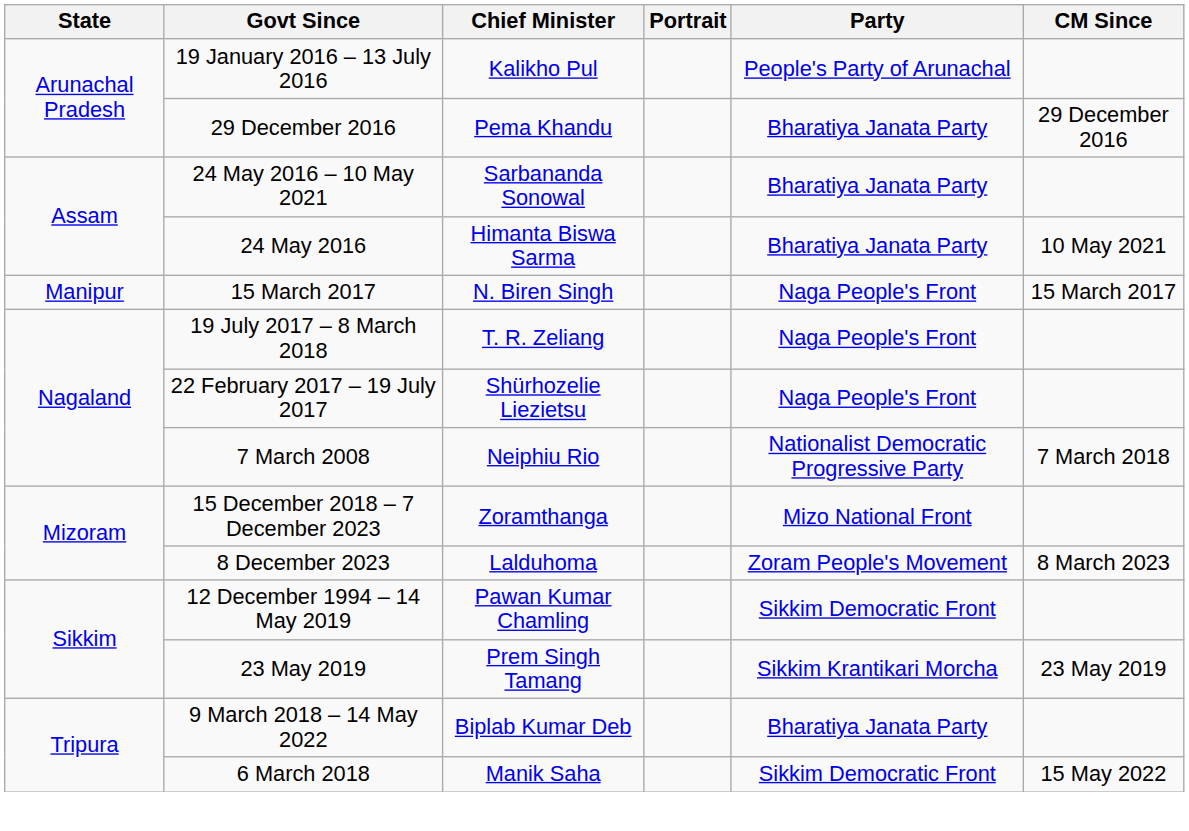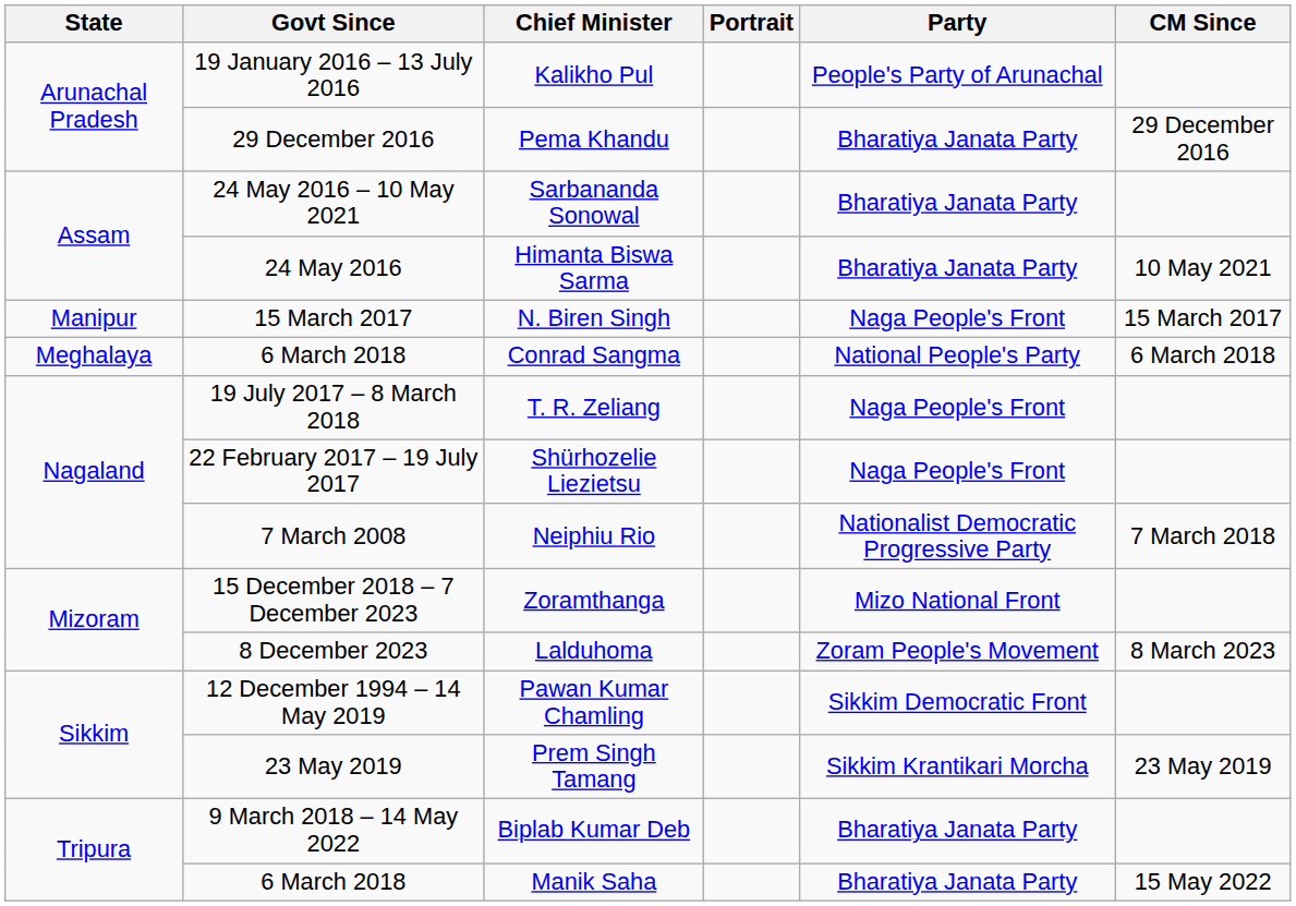+ row: Meghalaya | 6 March 2018 | Conrad Sangma | National People's Party | 6 March 2018
Manik Saha | Party: Sikkim Democratic Front -> Bharatiya Janata Party
